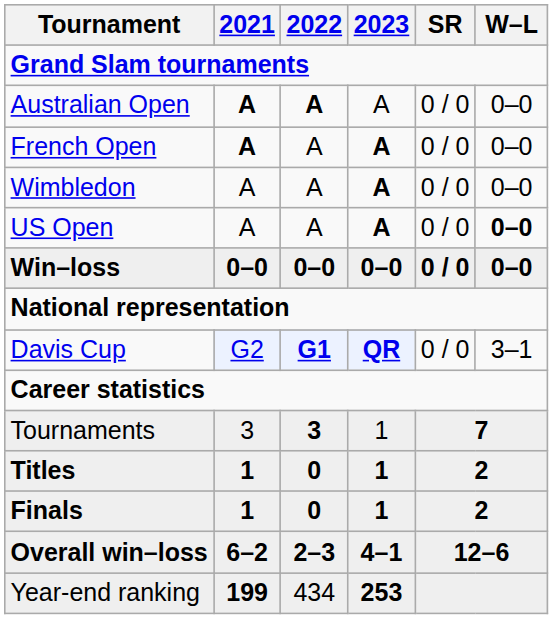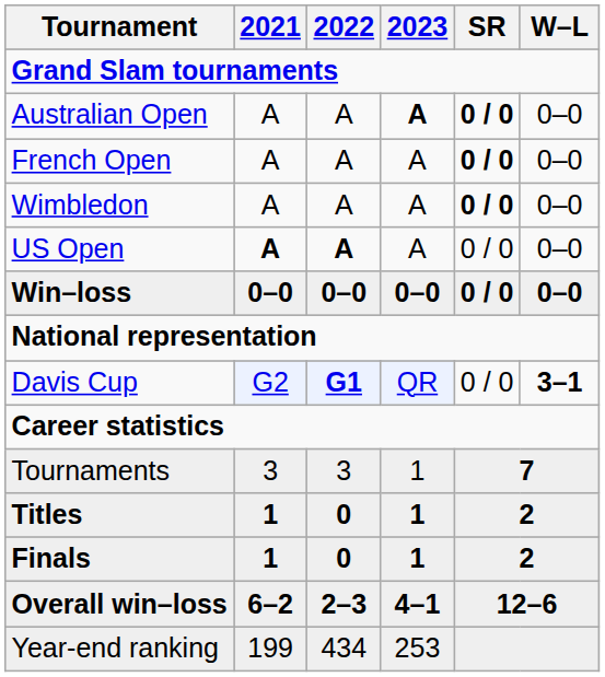Australian Open | 2021: bold -> normal
Australian Open | 2022: bold -> normal
Australian Open | 2023: normal -> bold
Australian Open | SR: normal -> bold
French Open | 2021: bold -> normal
French Open | 2023: bold -> normal
French Open | SR: normal -> bold
Wimbledon | 2023: bold -> normal
Wimbledon | SR: normal -> bold
US Open | 2021: normal -> bold
US Open | 2022: normal -> bold
US Open | 2023: bold -> normal
US Open | W–L: bold -> normal
Davis Cup | 2023: bold -> normal
Davis Cup | W–L: normal -> bold
Tournaments | 2022: bold -> normal
Year-end ranking | 2021: bold -> normal
Year-end ranking | 2023: bold -> normal
